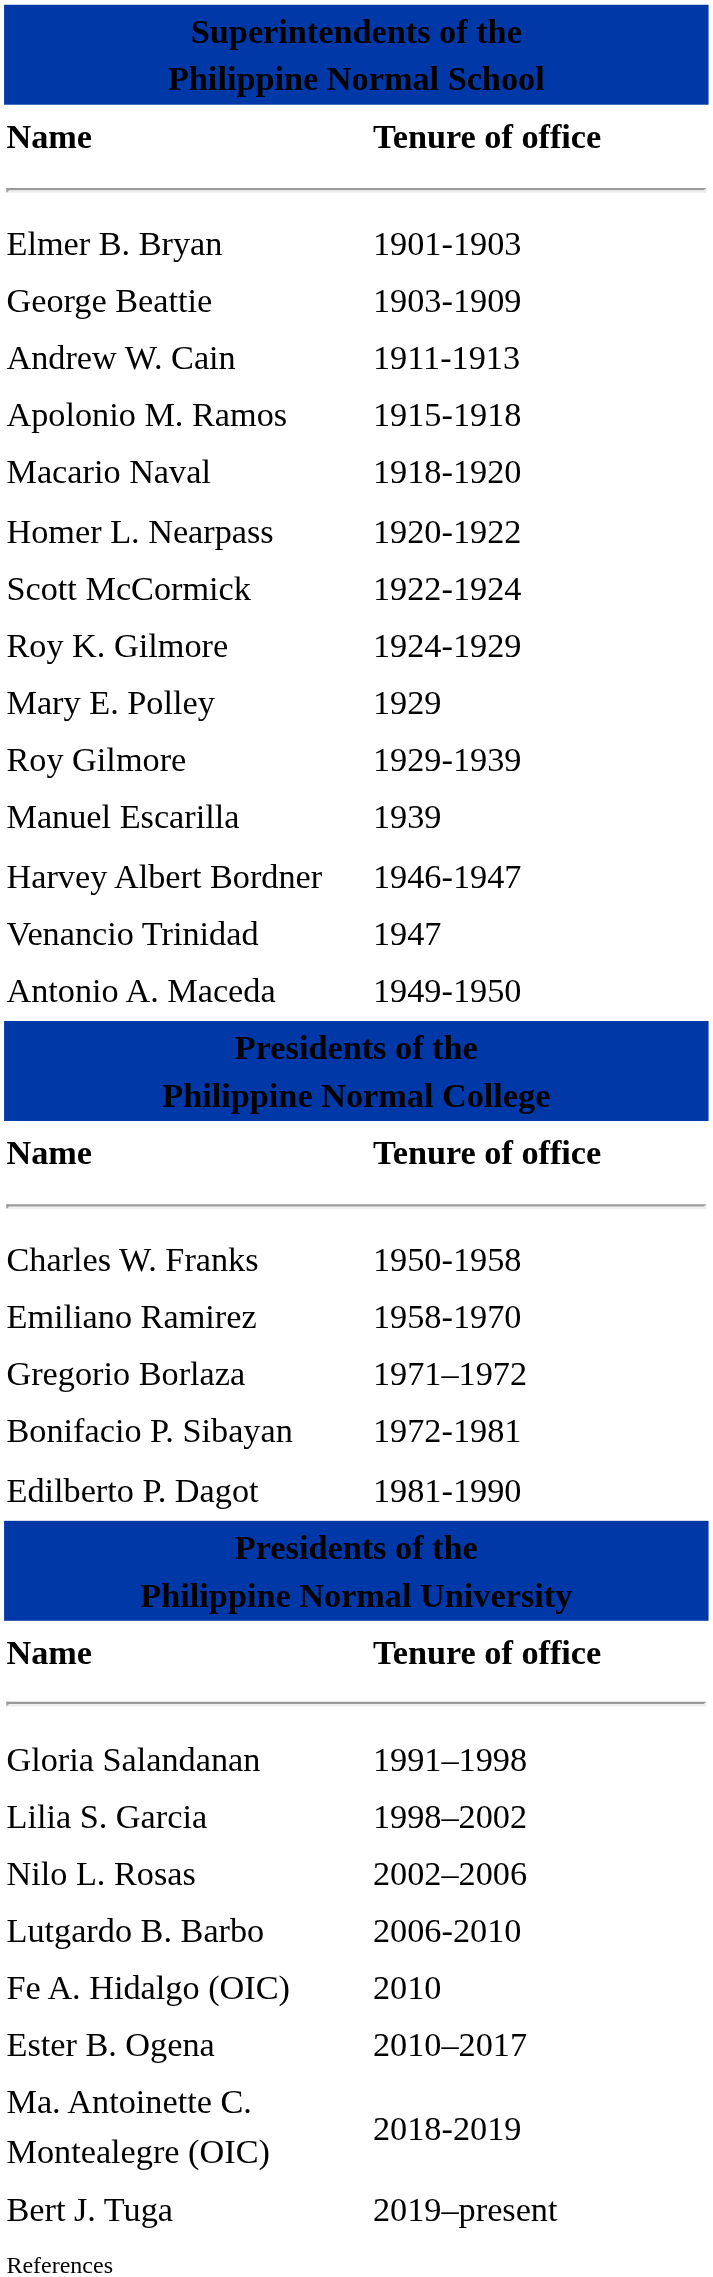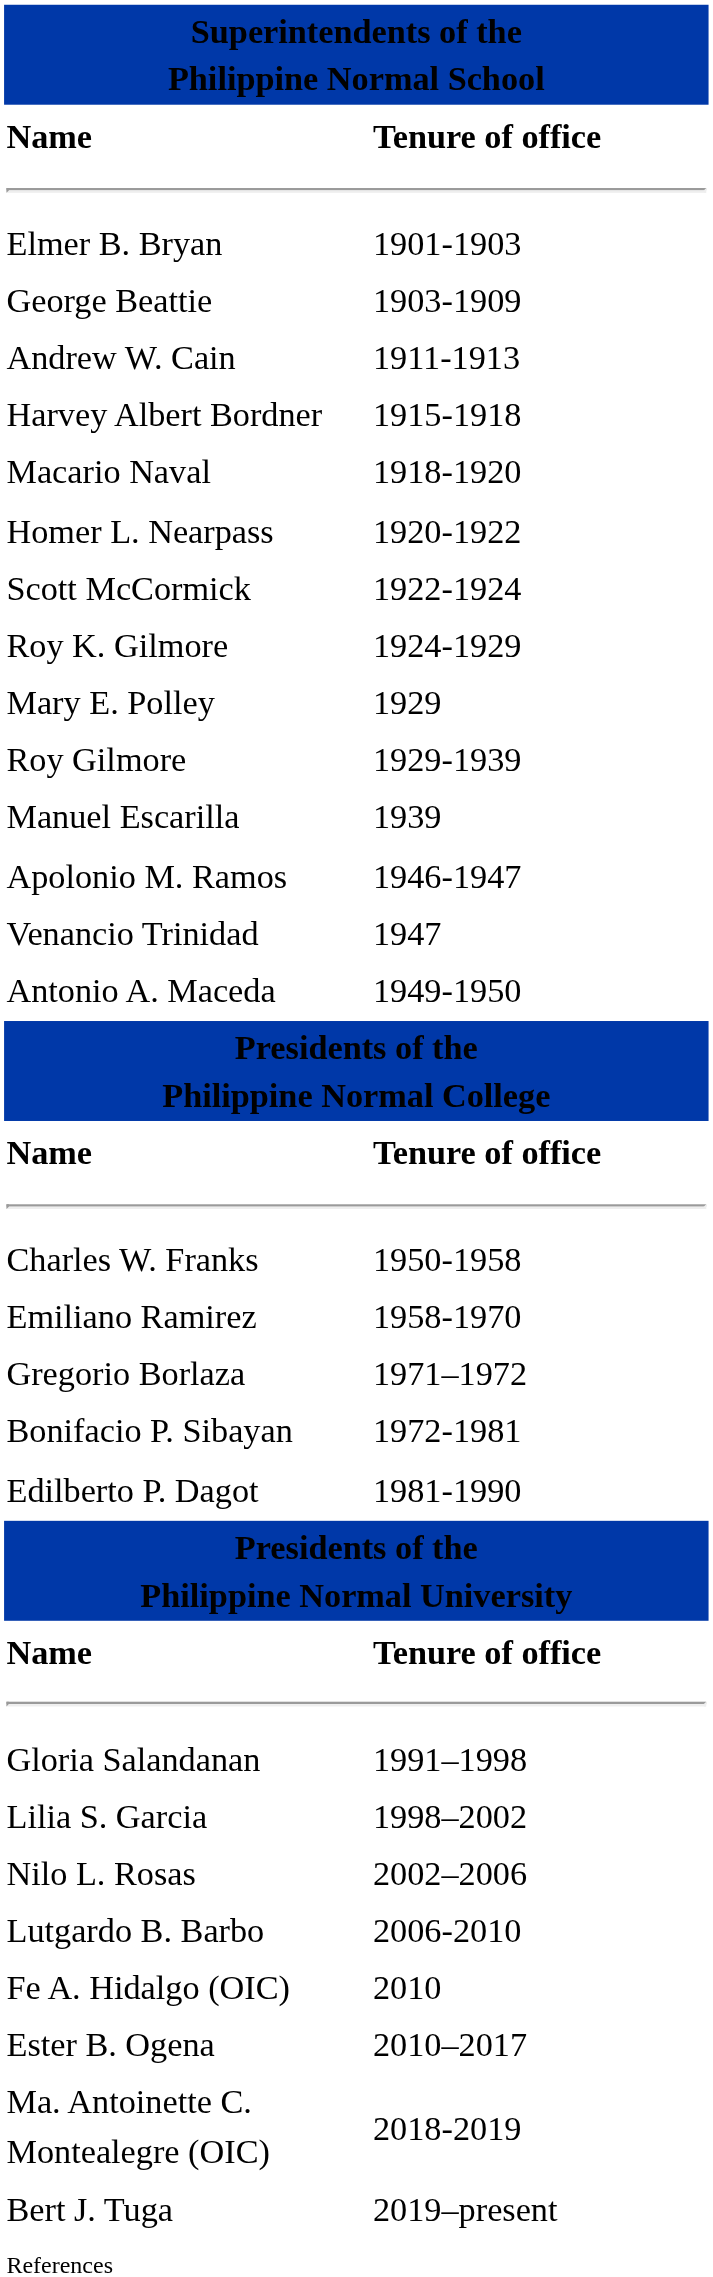row 6 | Name: Apolonio M. Ramos -> Harvey Albert Bordner
row 14 | Name: Harvey Albert Bordner -> Apolonio M. Ramos
